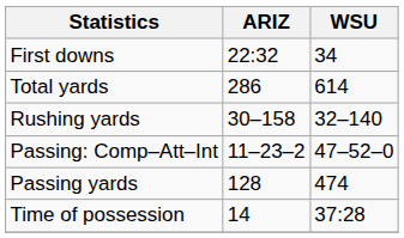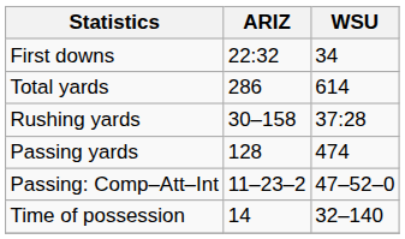Rushing yards | WSU: 32–140 -> 37:28
rows swapped: Passing yards <-> Passing: Comp–Att–Int
Time of possession | WSU: 37:28 -> 32–140
